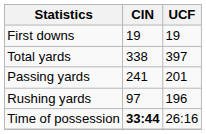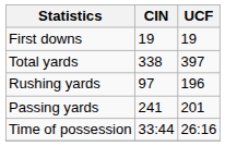rows swapped: Rushing yards <-> Passing yards
Time of possession | CIN: bold -> normal
